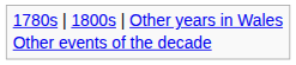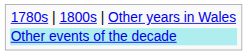row 2 | column 1: no background -> paleturquoise background
